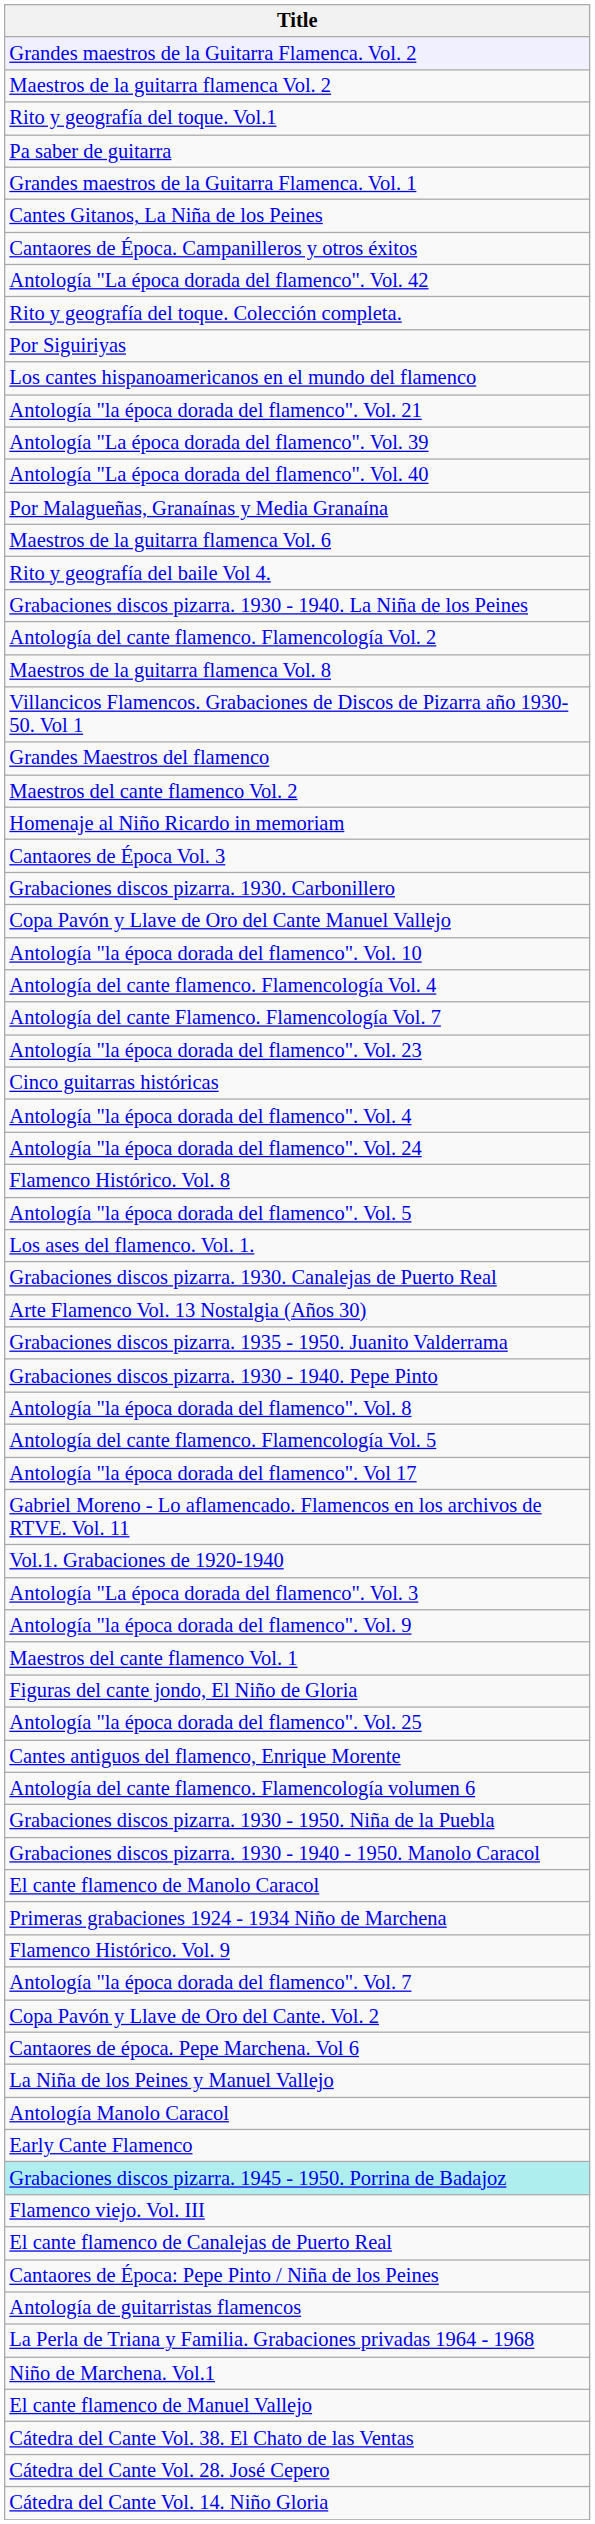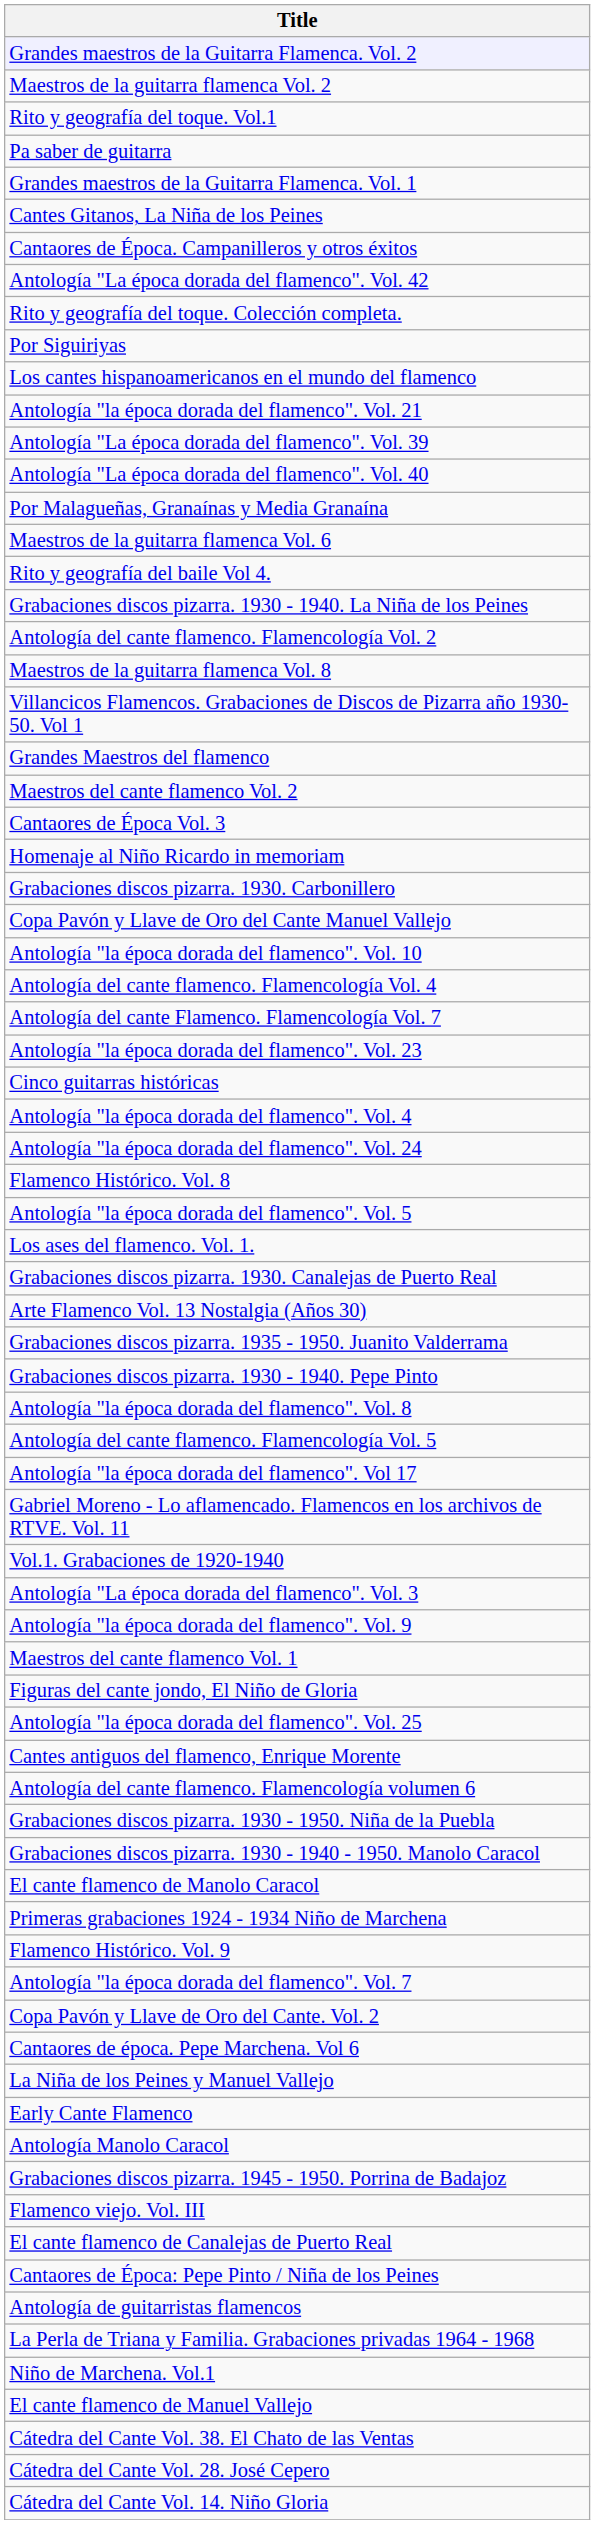row 25 | column 1: Homenaje al Niño Ricardo in memoriam -> Cantaores de Época Vol. 3
row 26 | column 1: Cantaores de Época Vol. 3 -> Homenaje al Niño Ricardo in memoriam
row 64 | column 1: Antología Manolo Caracol -> Early Cante Flamenco
row 65 | column 1: Early Cante Flamenco -> Antología Manolo Caracol
row 66 | column 1: paleturquoise background -> no background
